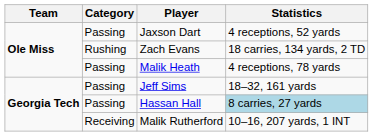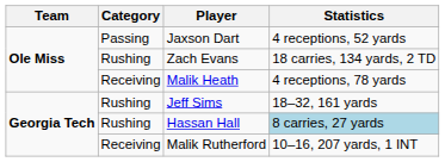Malik Heath | Category: Passing -> Receiving
Jeff Sims | Category: Passing -> Rushing
Hassan Hall | Category: Passing -> Rushing
